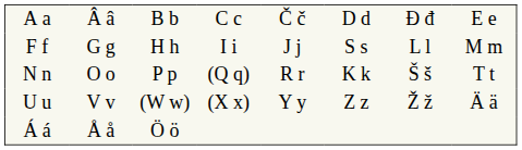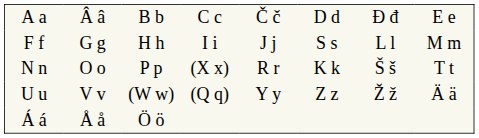N n | column 4: (Q q) -> (X x)
U u | column 4: (X x) -> (Q q)
